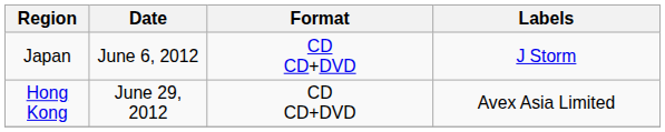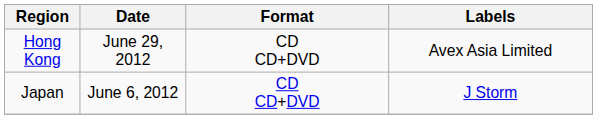rows swapped: Japan <-> Hong Kong
